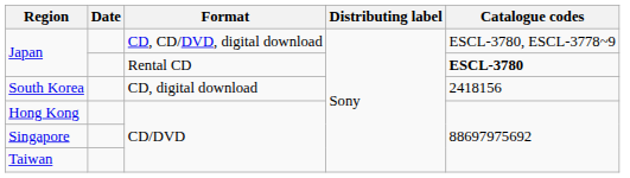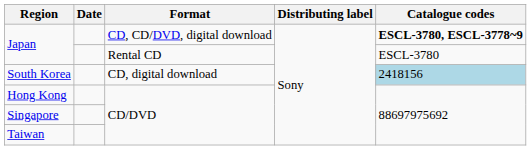Japan / CD, CD/DVD, digital download | Catalogue codes: normal -> bold
Japan / Rental CD | Catalogue codes: bold -> normal
South Korea | Catalogue codes: no background -> lightblue background
